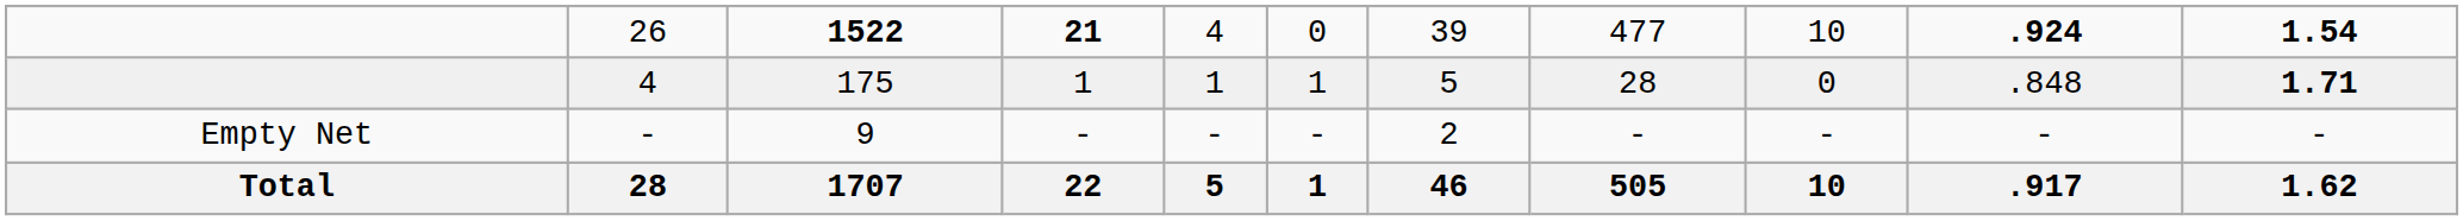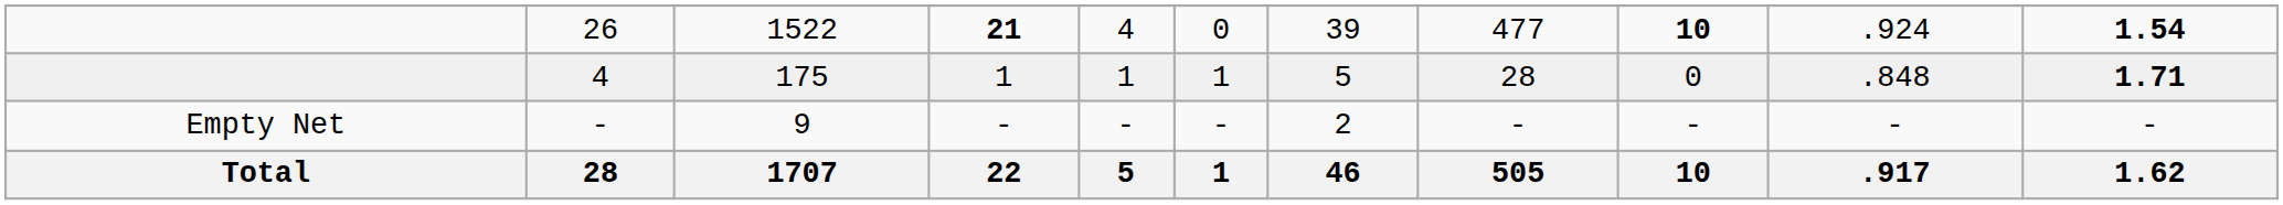26 | column 3: bold -> normal
26 | column 9: normal -> bold
26 | column 10: bold -> normal
